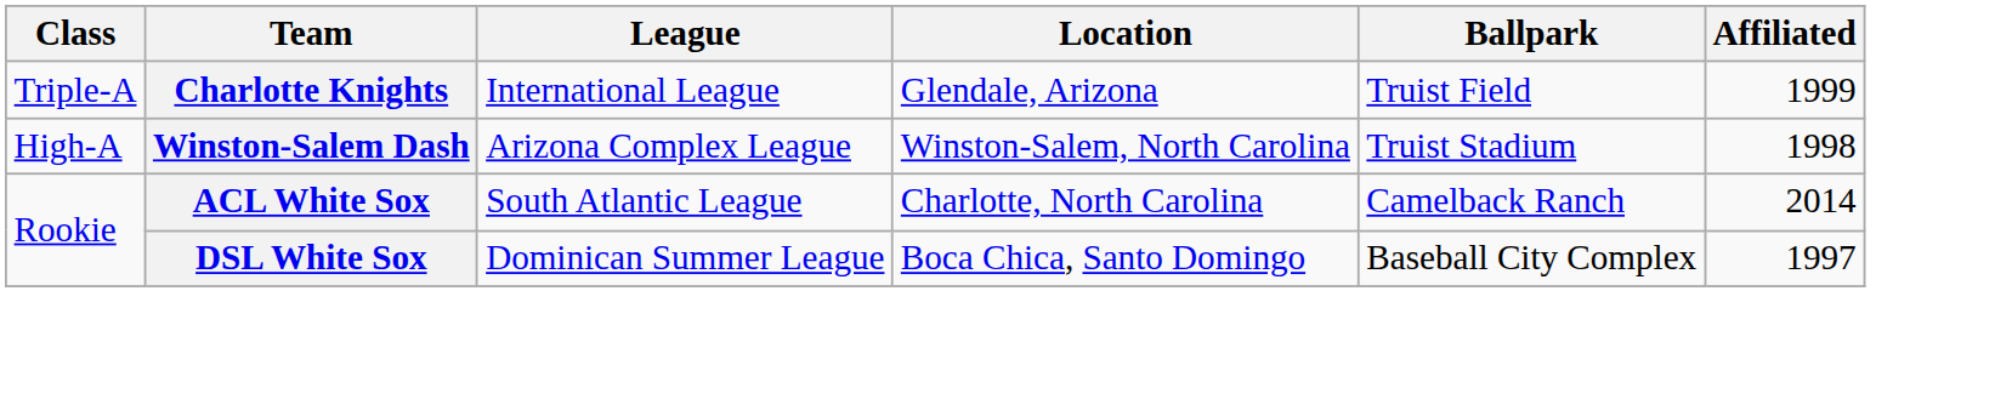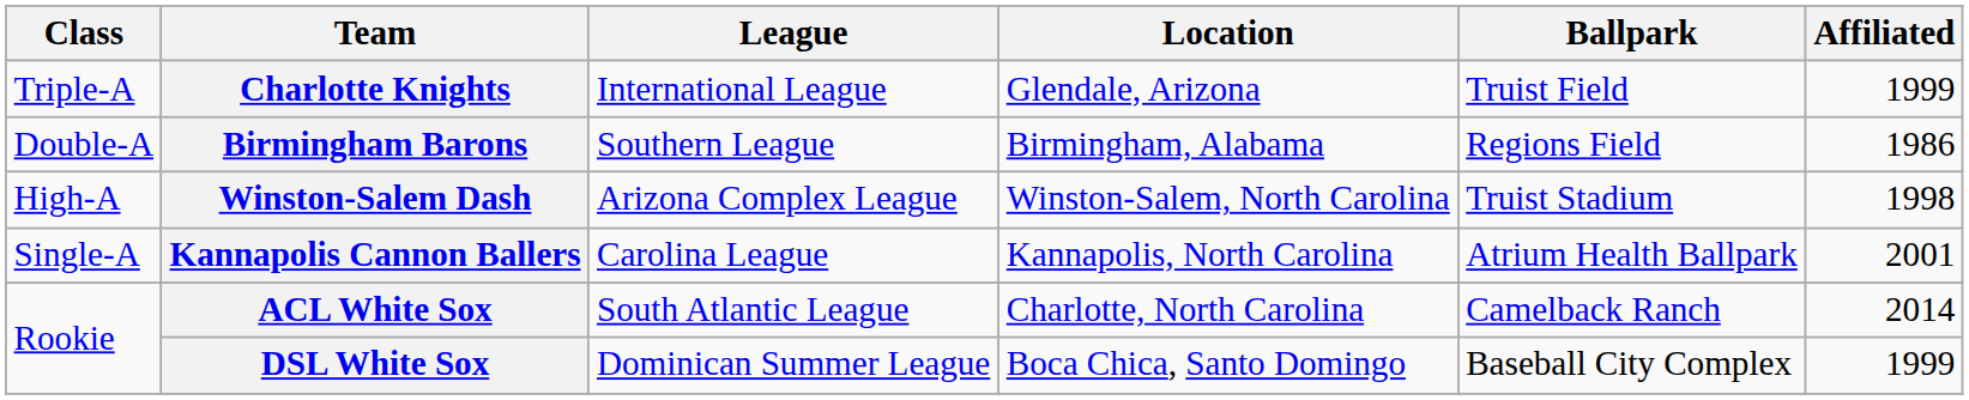+ row: Double-A | Birmingham Barons | Southern League | Birmingham, Alabama | Regions Field | 1986
+ row: Single-A | Kannapolis Cannon Ballers | Carolina League | Kannapolis, North Carolina | Atrium Health Ballpark | 2001
DSL White Sox | Affiliated: 1997 -> 1999
